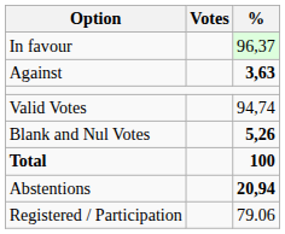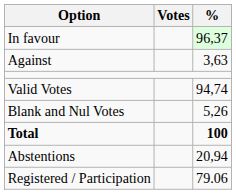Against | %: bold -> normal
Blank and Nul Votes | %: bold -> normal
Abstentions | %: bold -> normal
